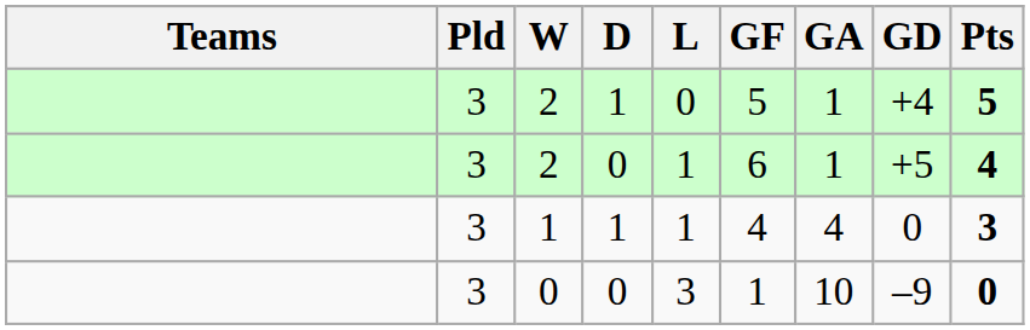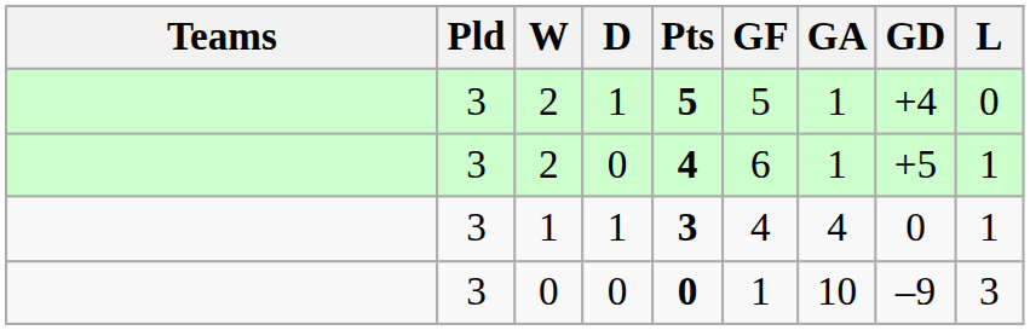columns swapped: L <-> Pts
